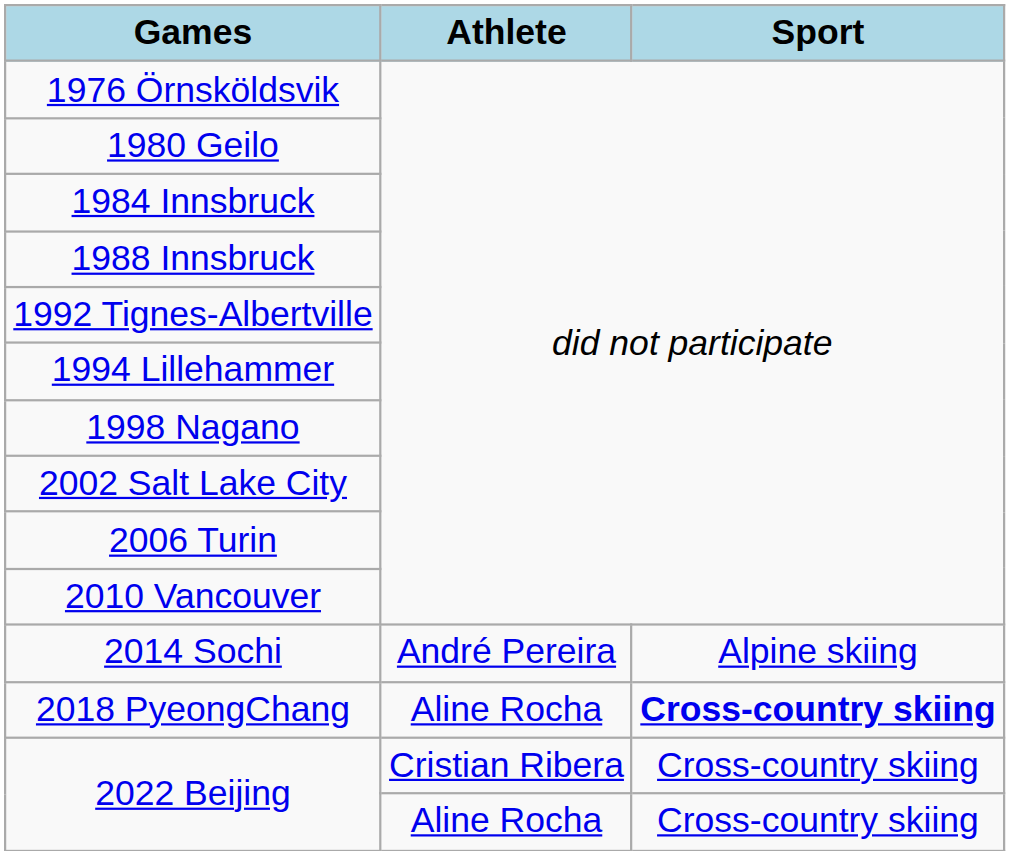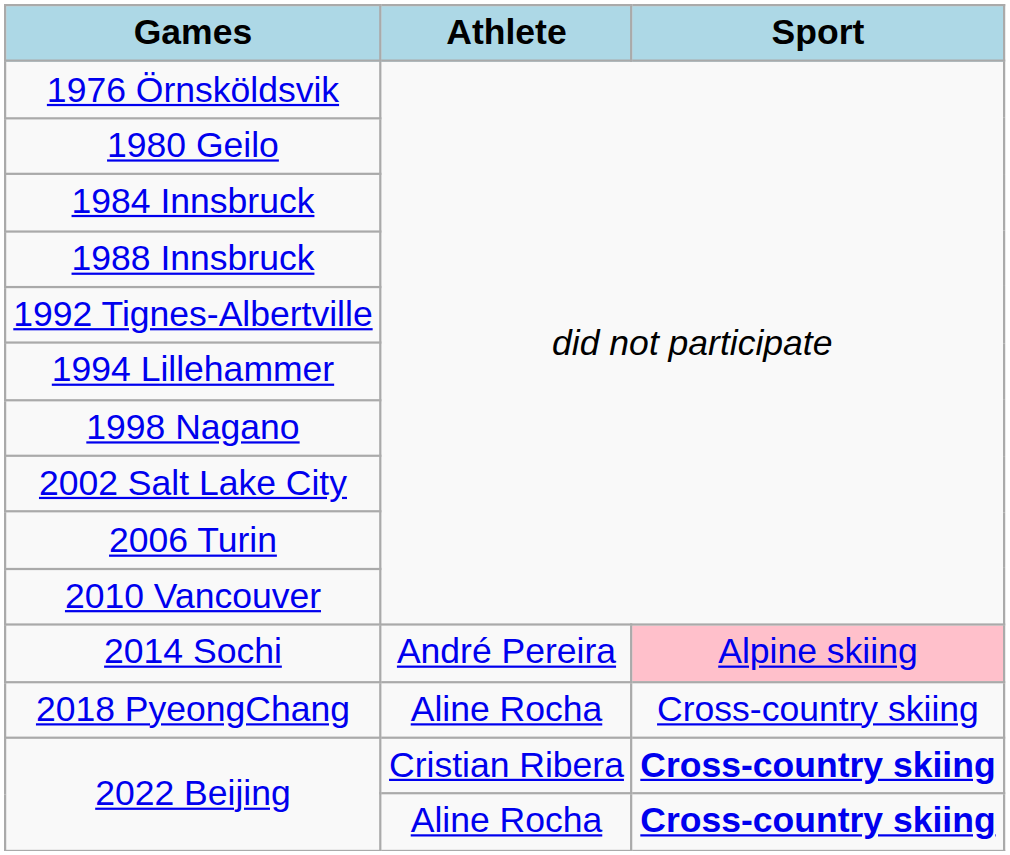2014 Sochi | Sport: no background -> pink background
2018 PyeongChang | Sport: bold -> normal
2022 Beijing / Cristian Ribera | Sport: normal -> bold
2022 Beijing / Aline Rocha | Sport: normal -> bold
